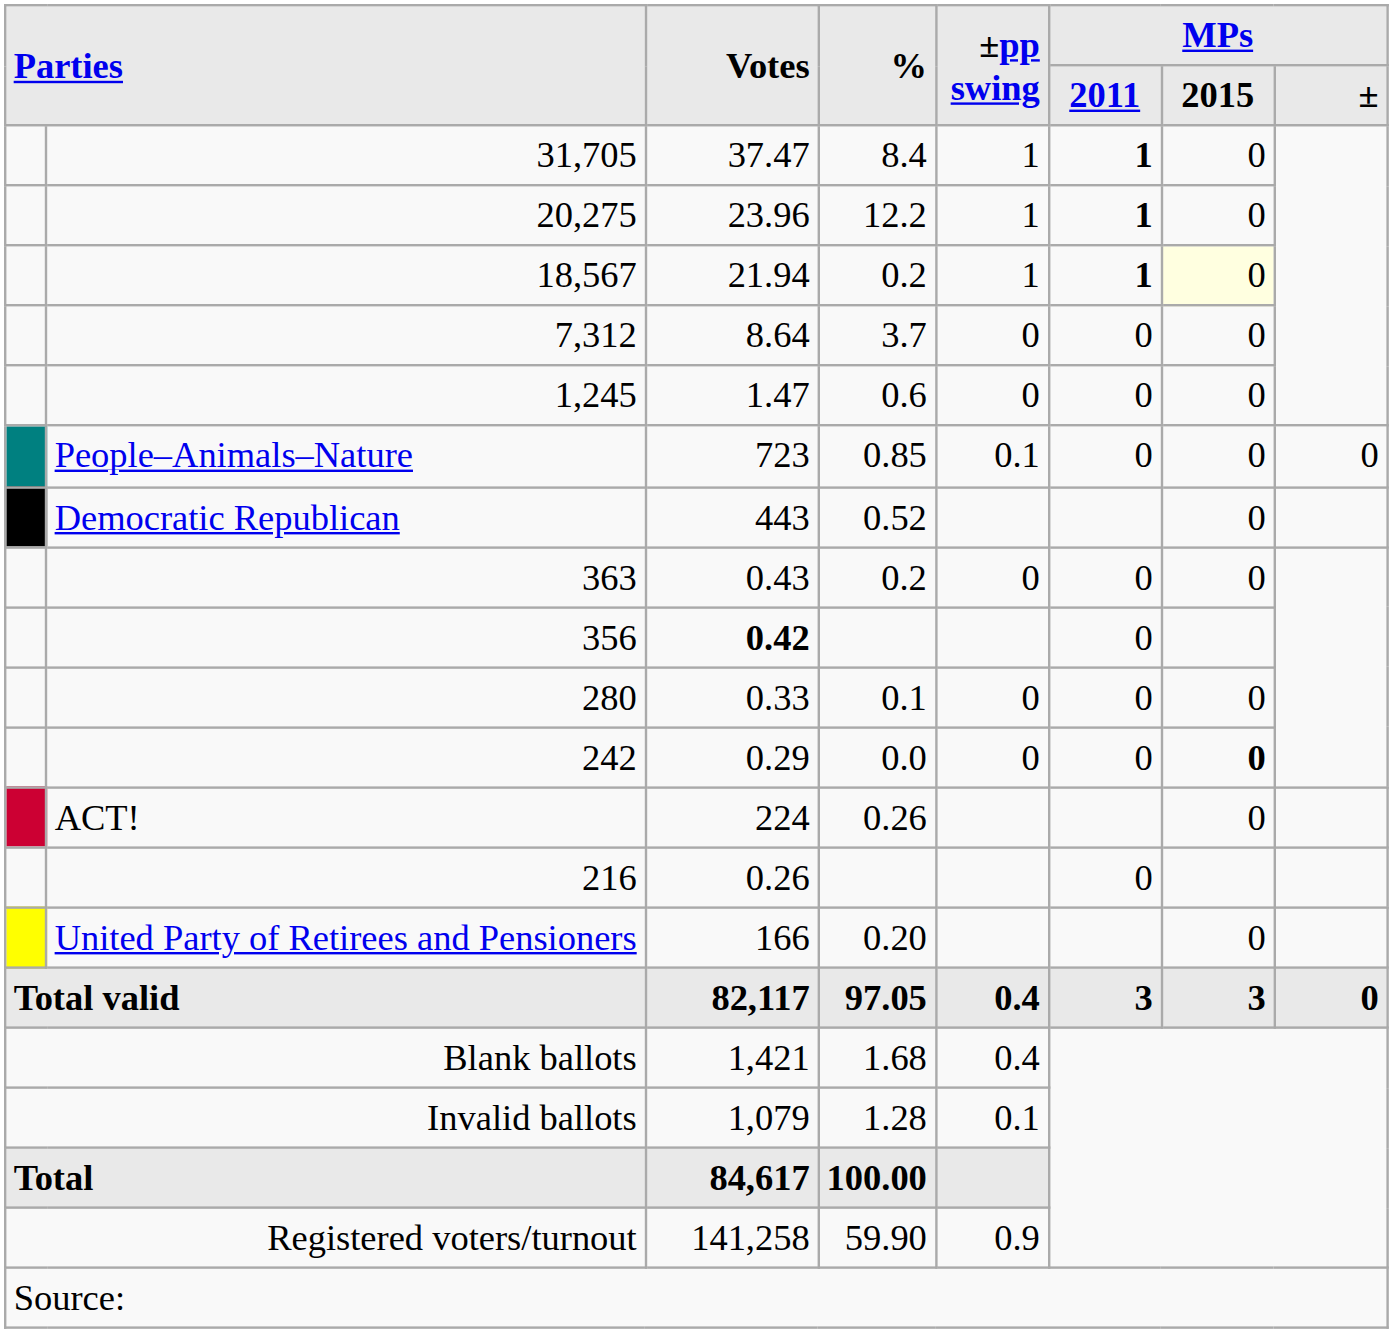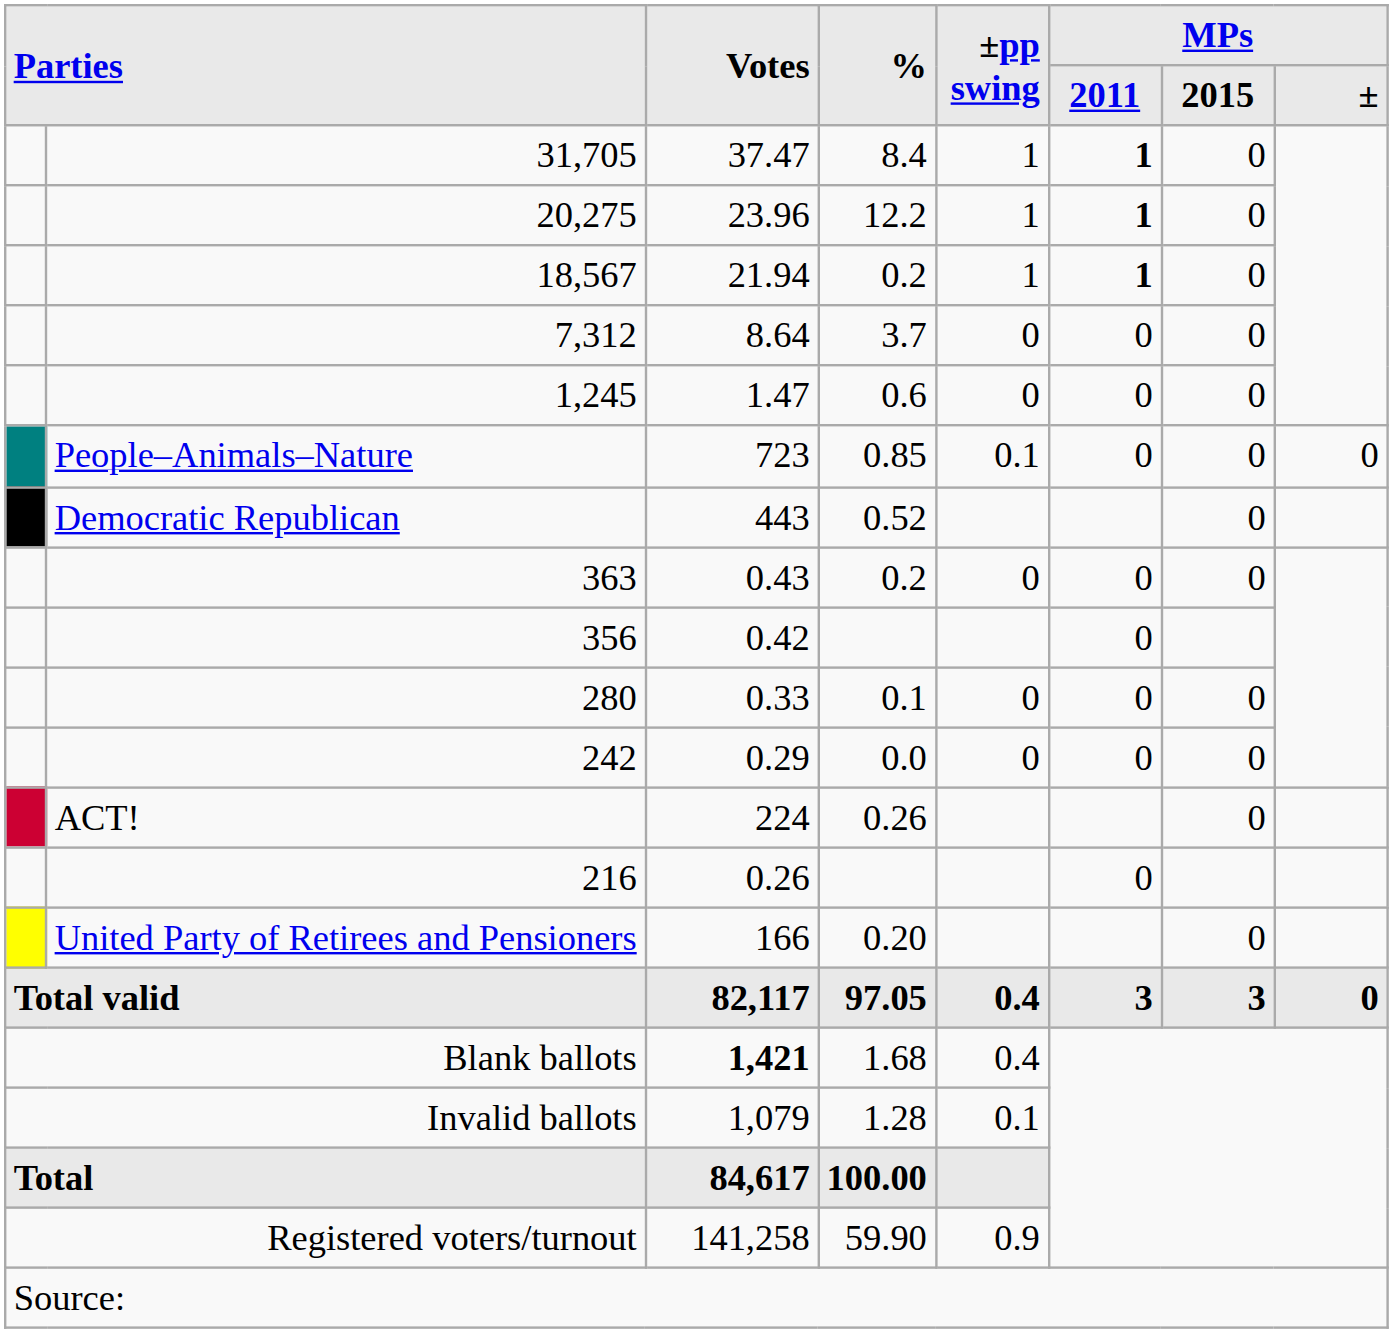18,567 | MPs / 2015: lightyellow background -> no background
356 | Votes: bold -> normal
242 | MPs / 2015: bold -> normal
Blank ballots | Votes: normal -> bold
